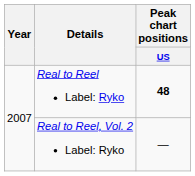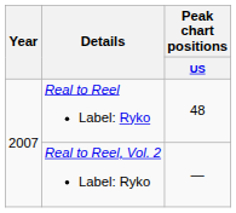Real to Reel Label: Ryko | Peak chart positions / US: bold -> normal
